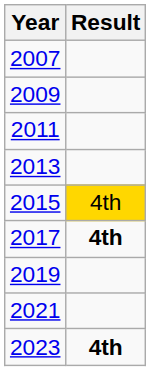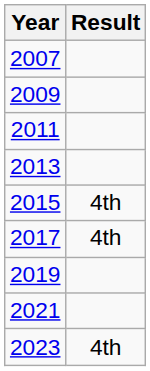2015 | Result: gold background -> no background
2017 | Result: bold -> normal
2023 | Result: bold -> normal
